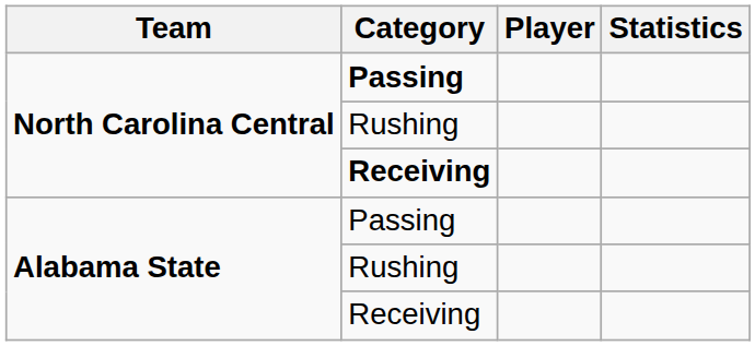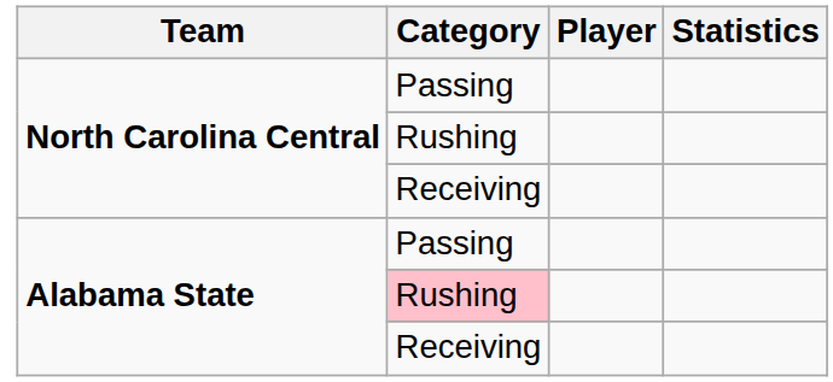North Carolina Central / Passing | Category: bold -> normal
North Carolina Central / Receiving | Category: bold -> normal
Alabama State / Rushing | Category: no background -> pink background
